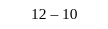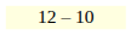row 1 | column 1: no background -> lightyellow background
